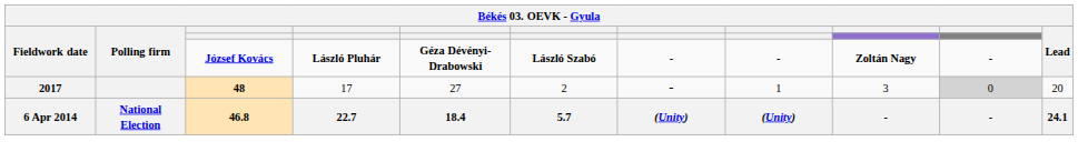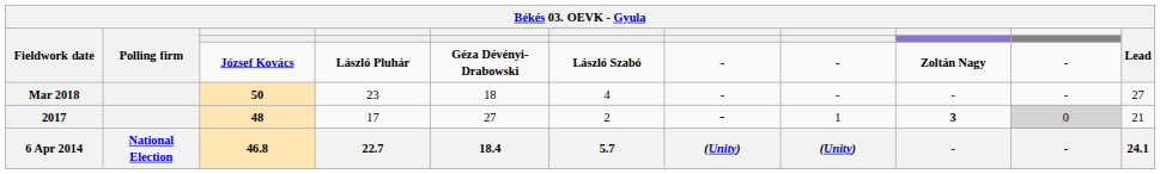+ row: Mar 2018 | 50 | 23 | 18 | 4 | - | - | - | - | 27
2017 | column 9: normal -> bold
2017 | Lead: 20 -> 21
